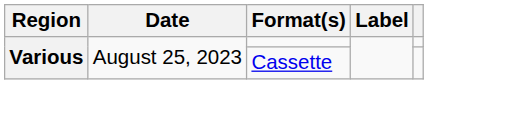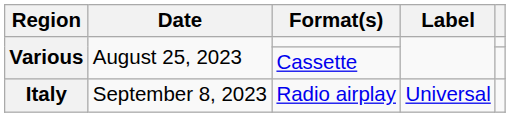+ row: Italy | September 8, 2023 | Radio airplay | Universal
